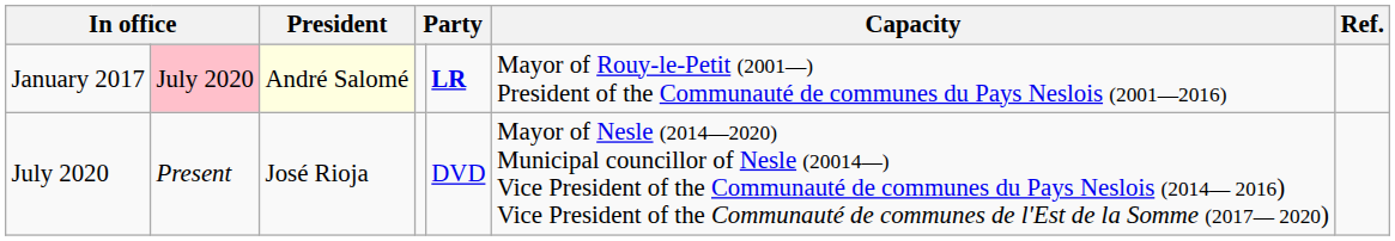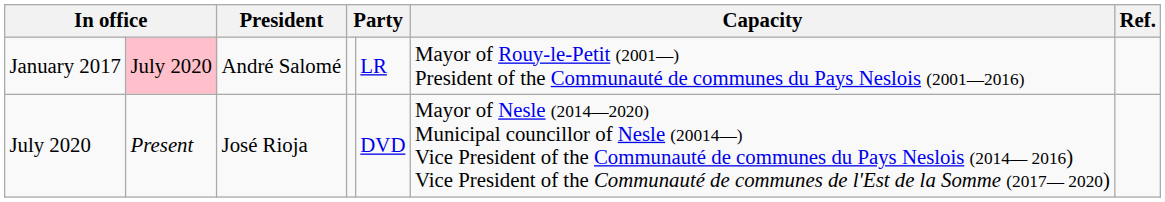January 2017 | President: lightyellow background -> no background
January 2017 | column 5: bold -> normal
